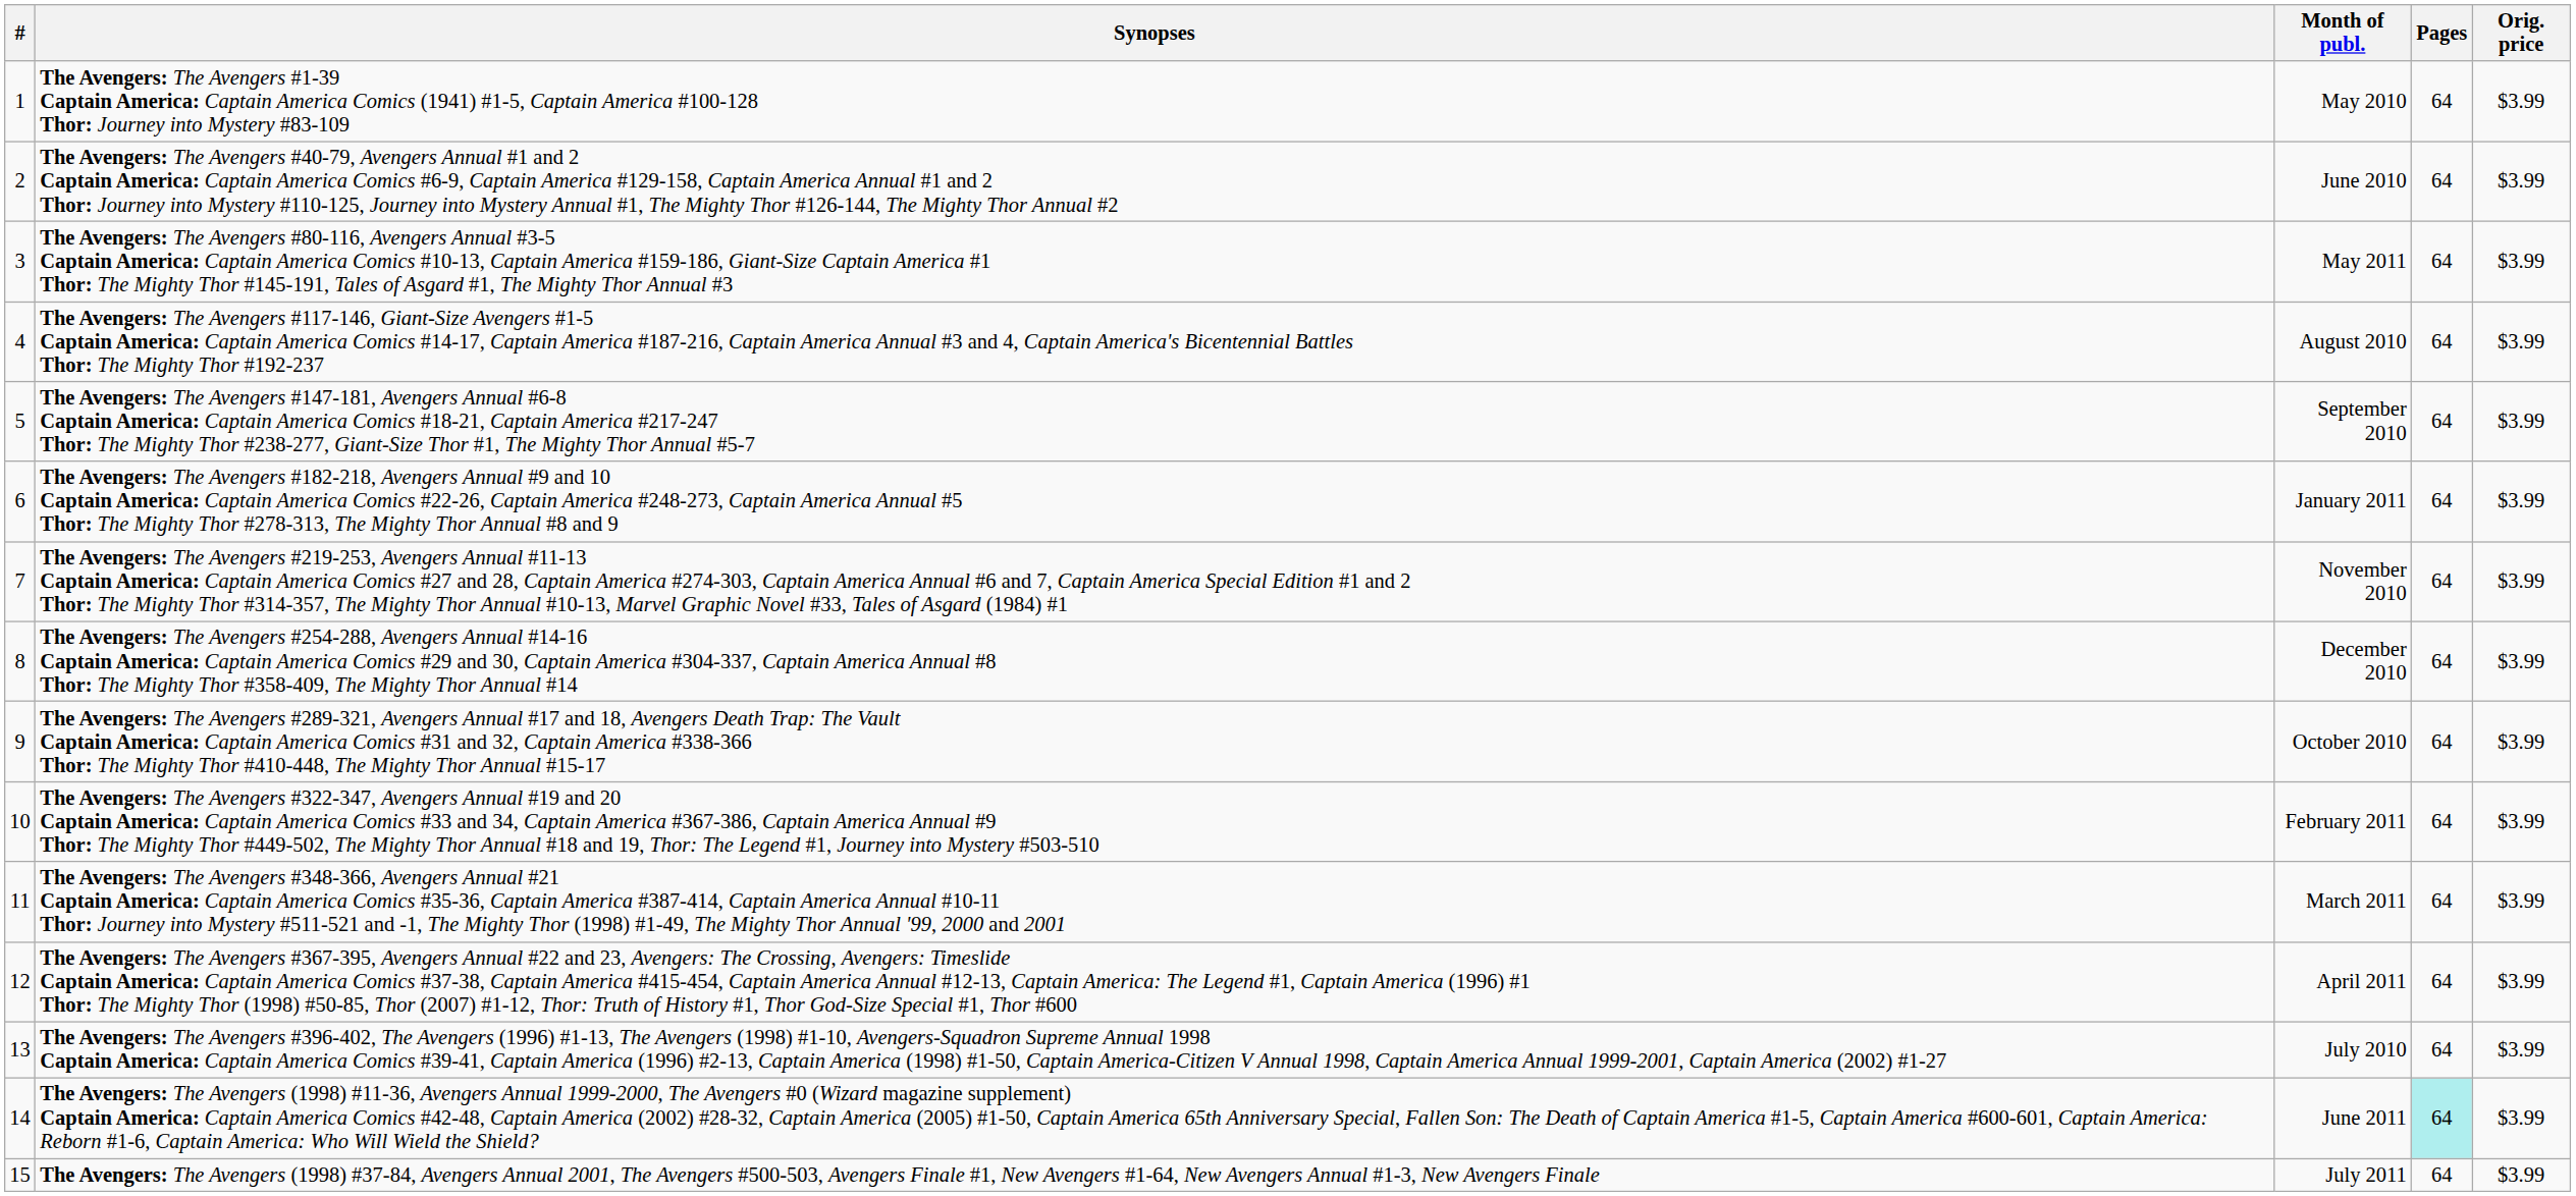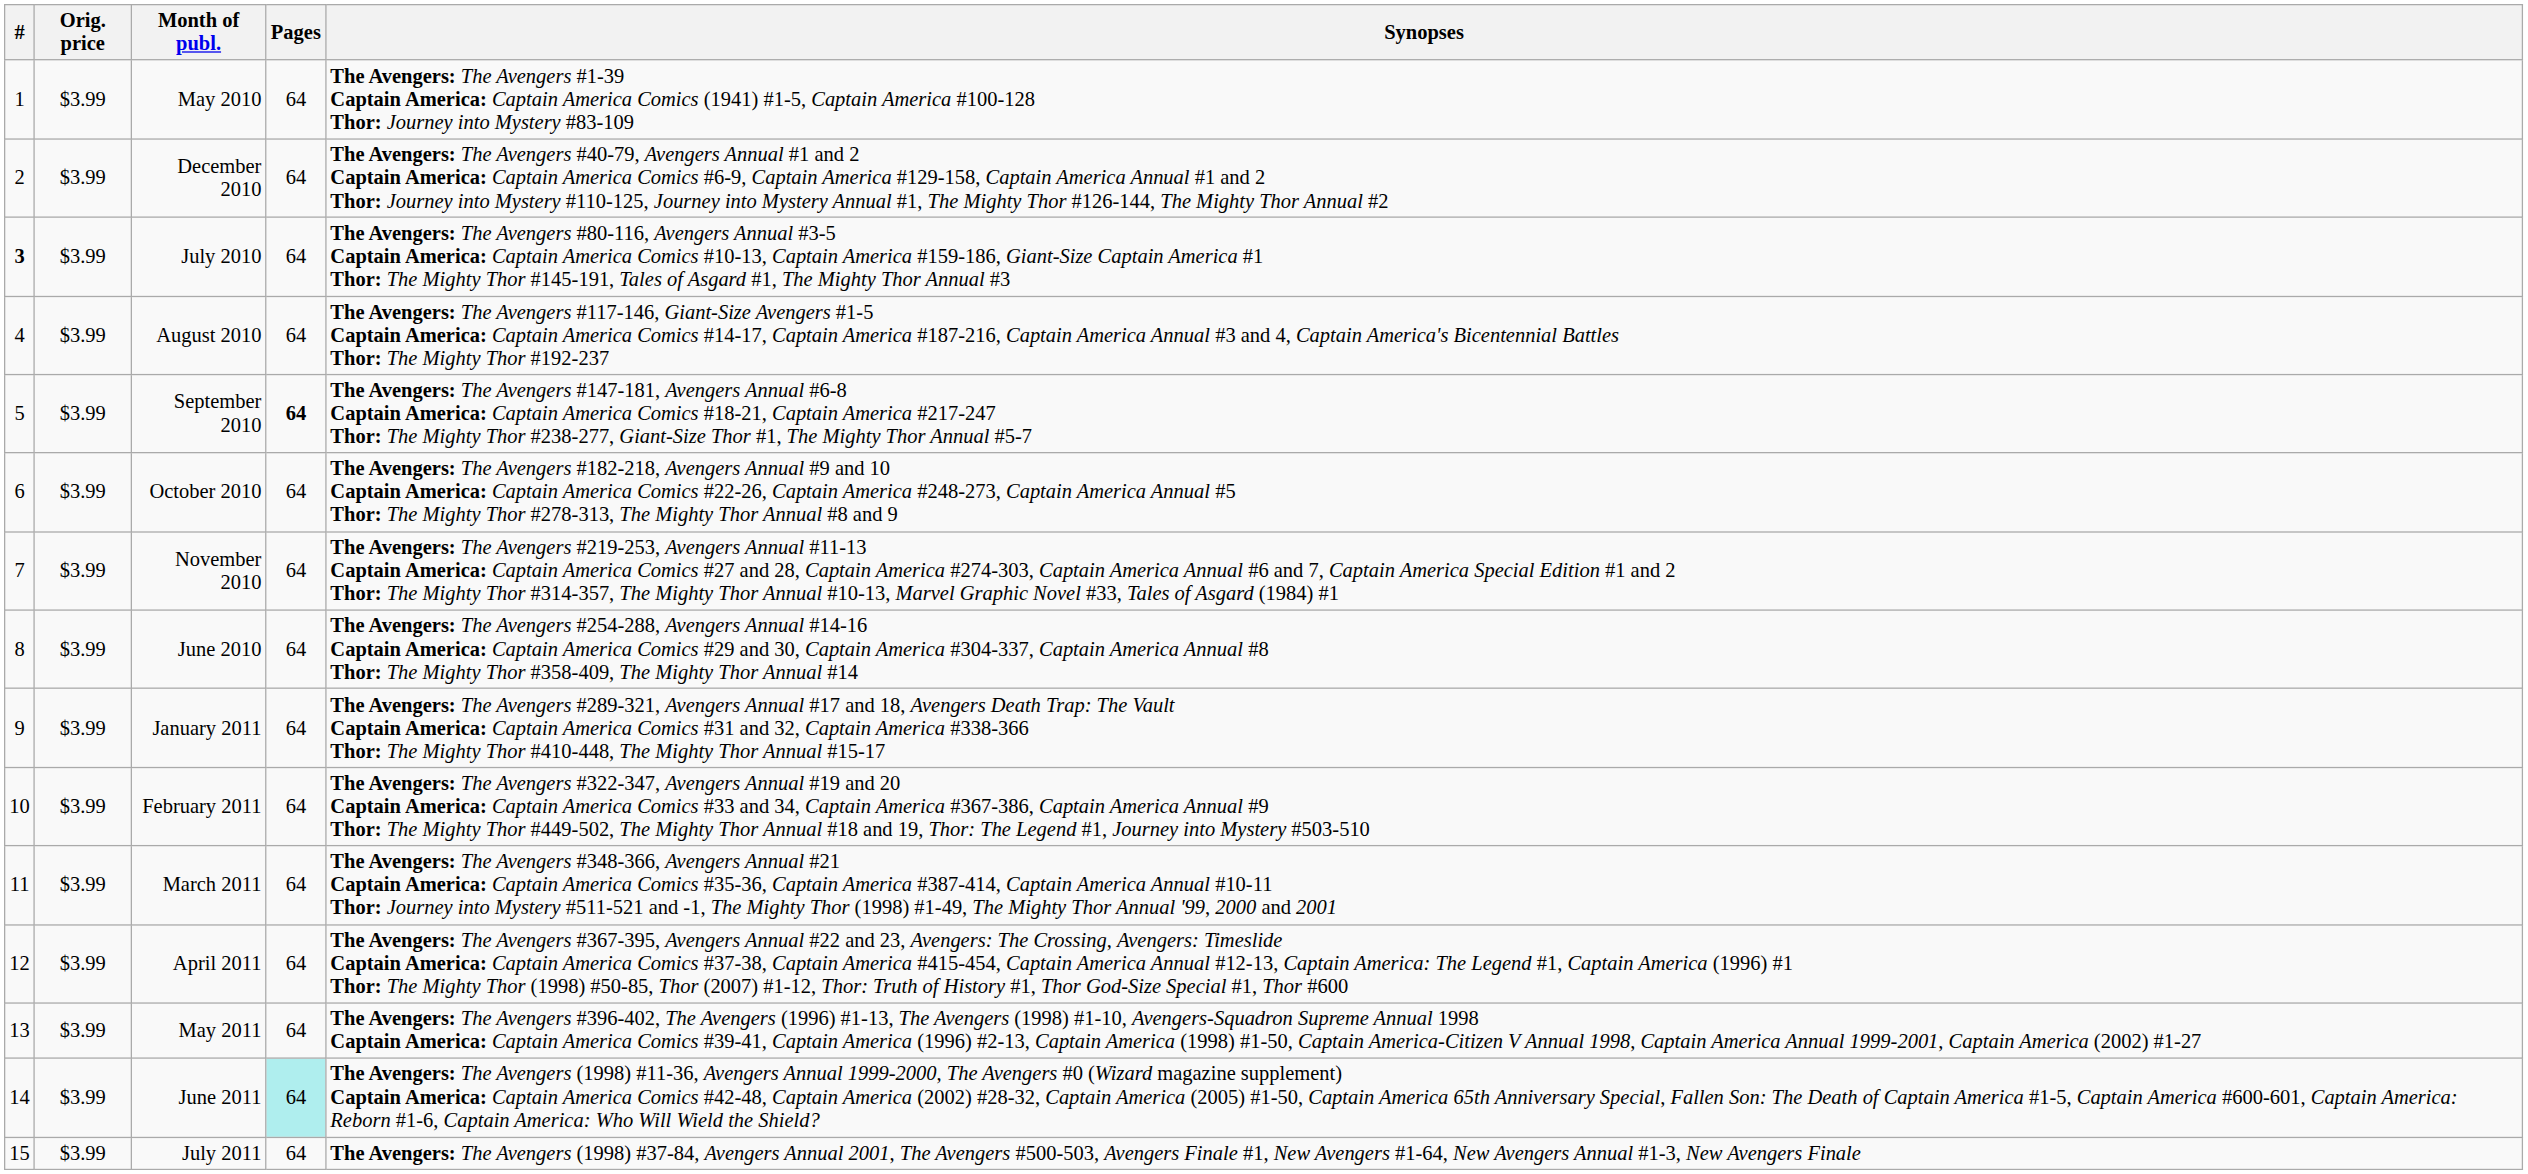columns swapped: Synopses <-> Orig. price
row 3 | Month of publ.: June 2010 -> December 2010
row 4 | #: normal -> bold
row 4 | Month of publ.: May 2011 -> July 2010
row 6 | Pages: normal -> bold
row 7 | Month of publ.: January 2011 -> October 2010
row 9 | Month of publ.: December 2010 -> June 2010
row 10 | Month of publ.: October 2010 -> January 2011
row 14 | Month of publ.: July 2010 -> May 2011
